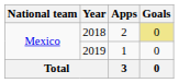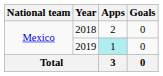2018 | Goals: khaki background -> no background
2019 | Apps: no background -> paleturquoise background
